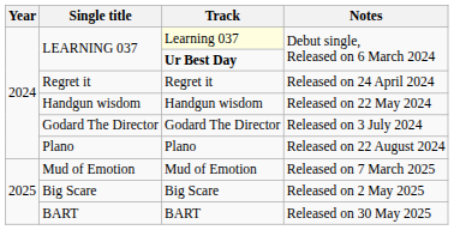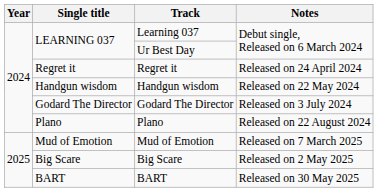Learning 037 | Track: lightyellow background -> no background
Ur Best Day | Track: bold -> normal
